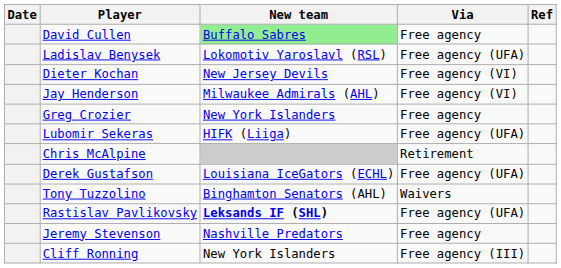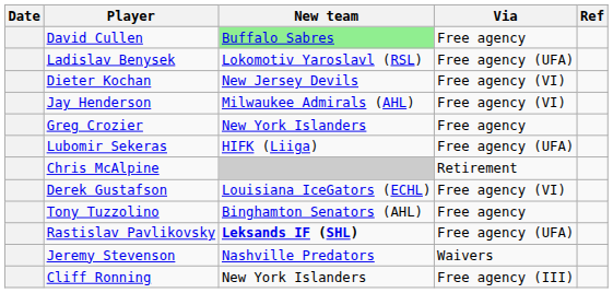Derek Gustafson | Via: Free agency (UFA) -> Free agency (VI)
Tony Tuzzolino | Via: Waivers -> Free agency
Jeremy Stevenson | Via: Free agency -> Waivers
